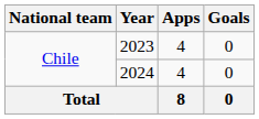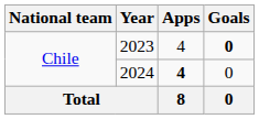2023 | Goals: normal -> bold
2024 | Apps: normal -> bold
